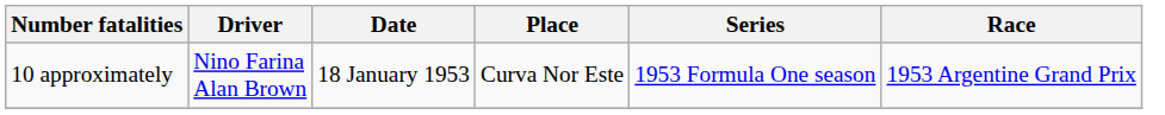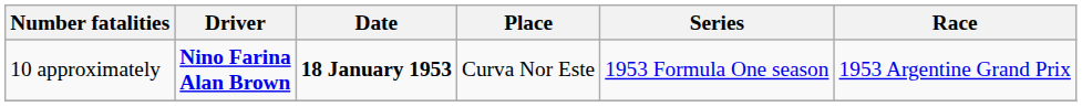10 approximately | Driver: normal -> bold
10 approximately | Date: normal -> bold
